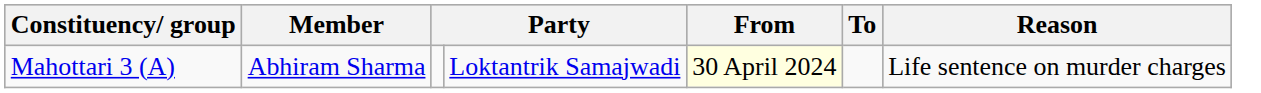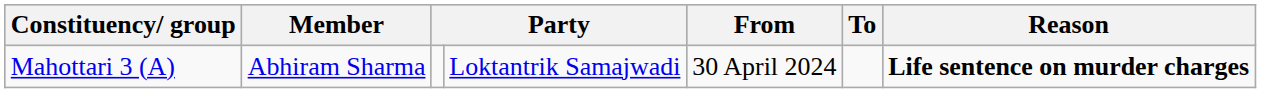Mahottari 3 (A) | From: lightyellow background -> no background
Mahottari 3 (A) | Reason: normal -> bold
